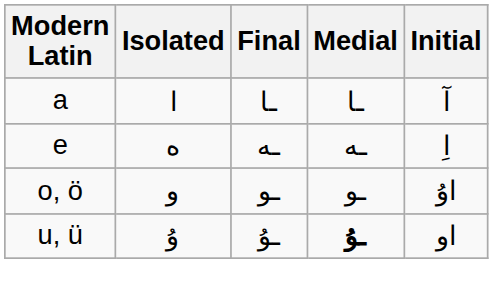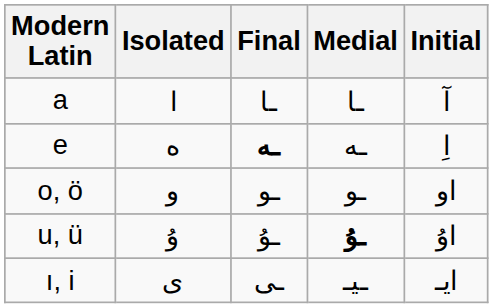e | Final: normal -> bold
o, ö | Initial: اۇ -> او
u, ü | Initial: او -> اۇ
+ row: ı, i | ی | ـی | ـیـ | ایـ
